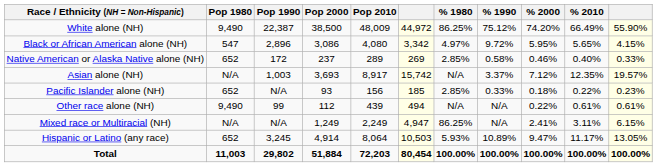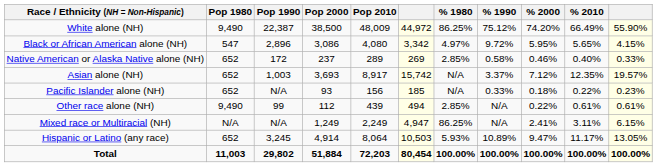Asian alone (NH) | Pop 1980: N/A -> 652
Pacific Islander alone (NH) | % 1980: 2.85% -> N/A
Other race alone (NH) | % 1980: N/A -> 2.85%
